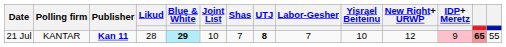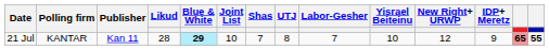21 Jul | Publisher: bold -> normal
21 Jul | UTJ: bold -> normal
21 Jul | IDP+ Meretz: pink background -> no background
21 Jul | column 14: normal -> bold
